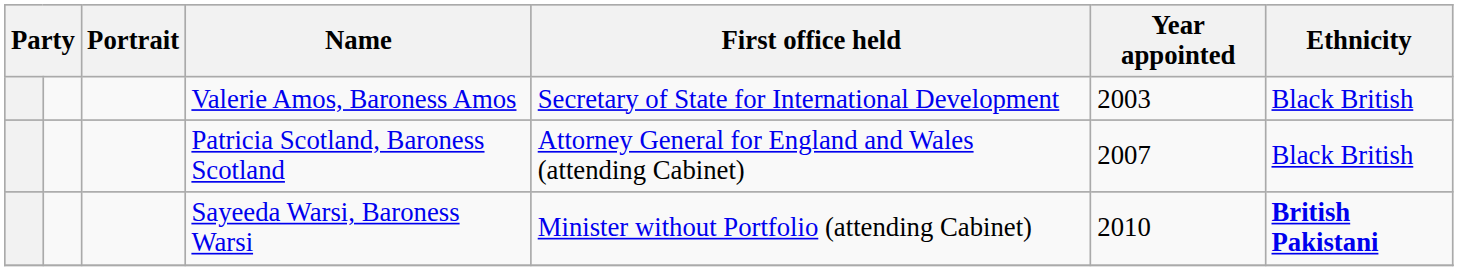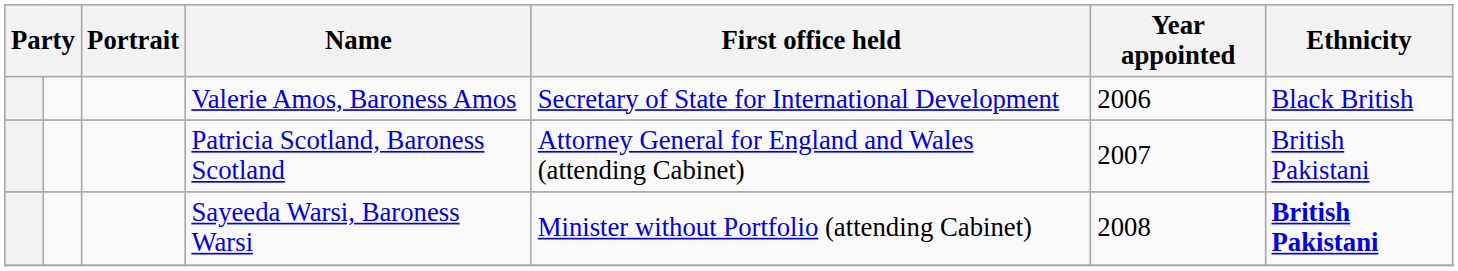Valerie Amos, Baroness Amos | Year appointed: 2003 -> 2006
Patricia Scotland, Baroness Scotland | Ethnicity: Black British -> British Pakistani
Sayeeda Warsi, Baroness Warsi | Year appointed: 2010 -> 2008
